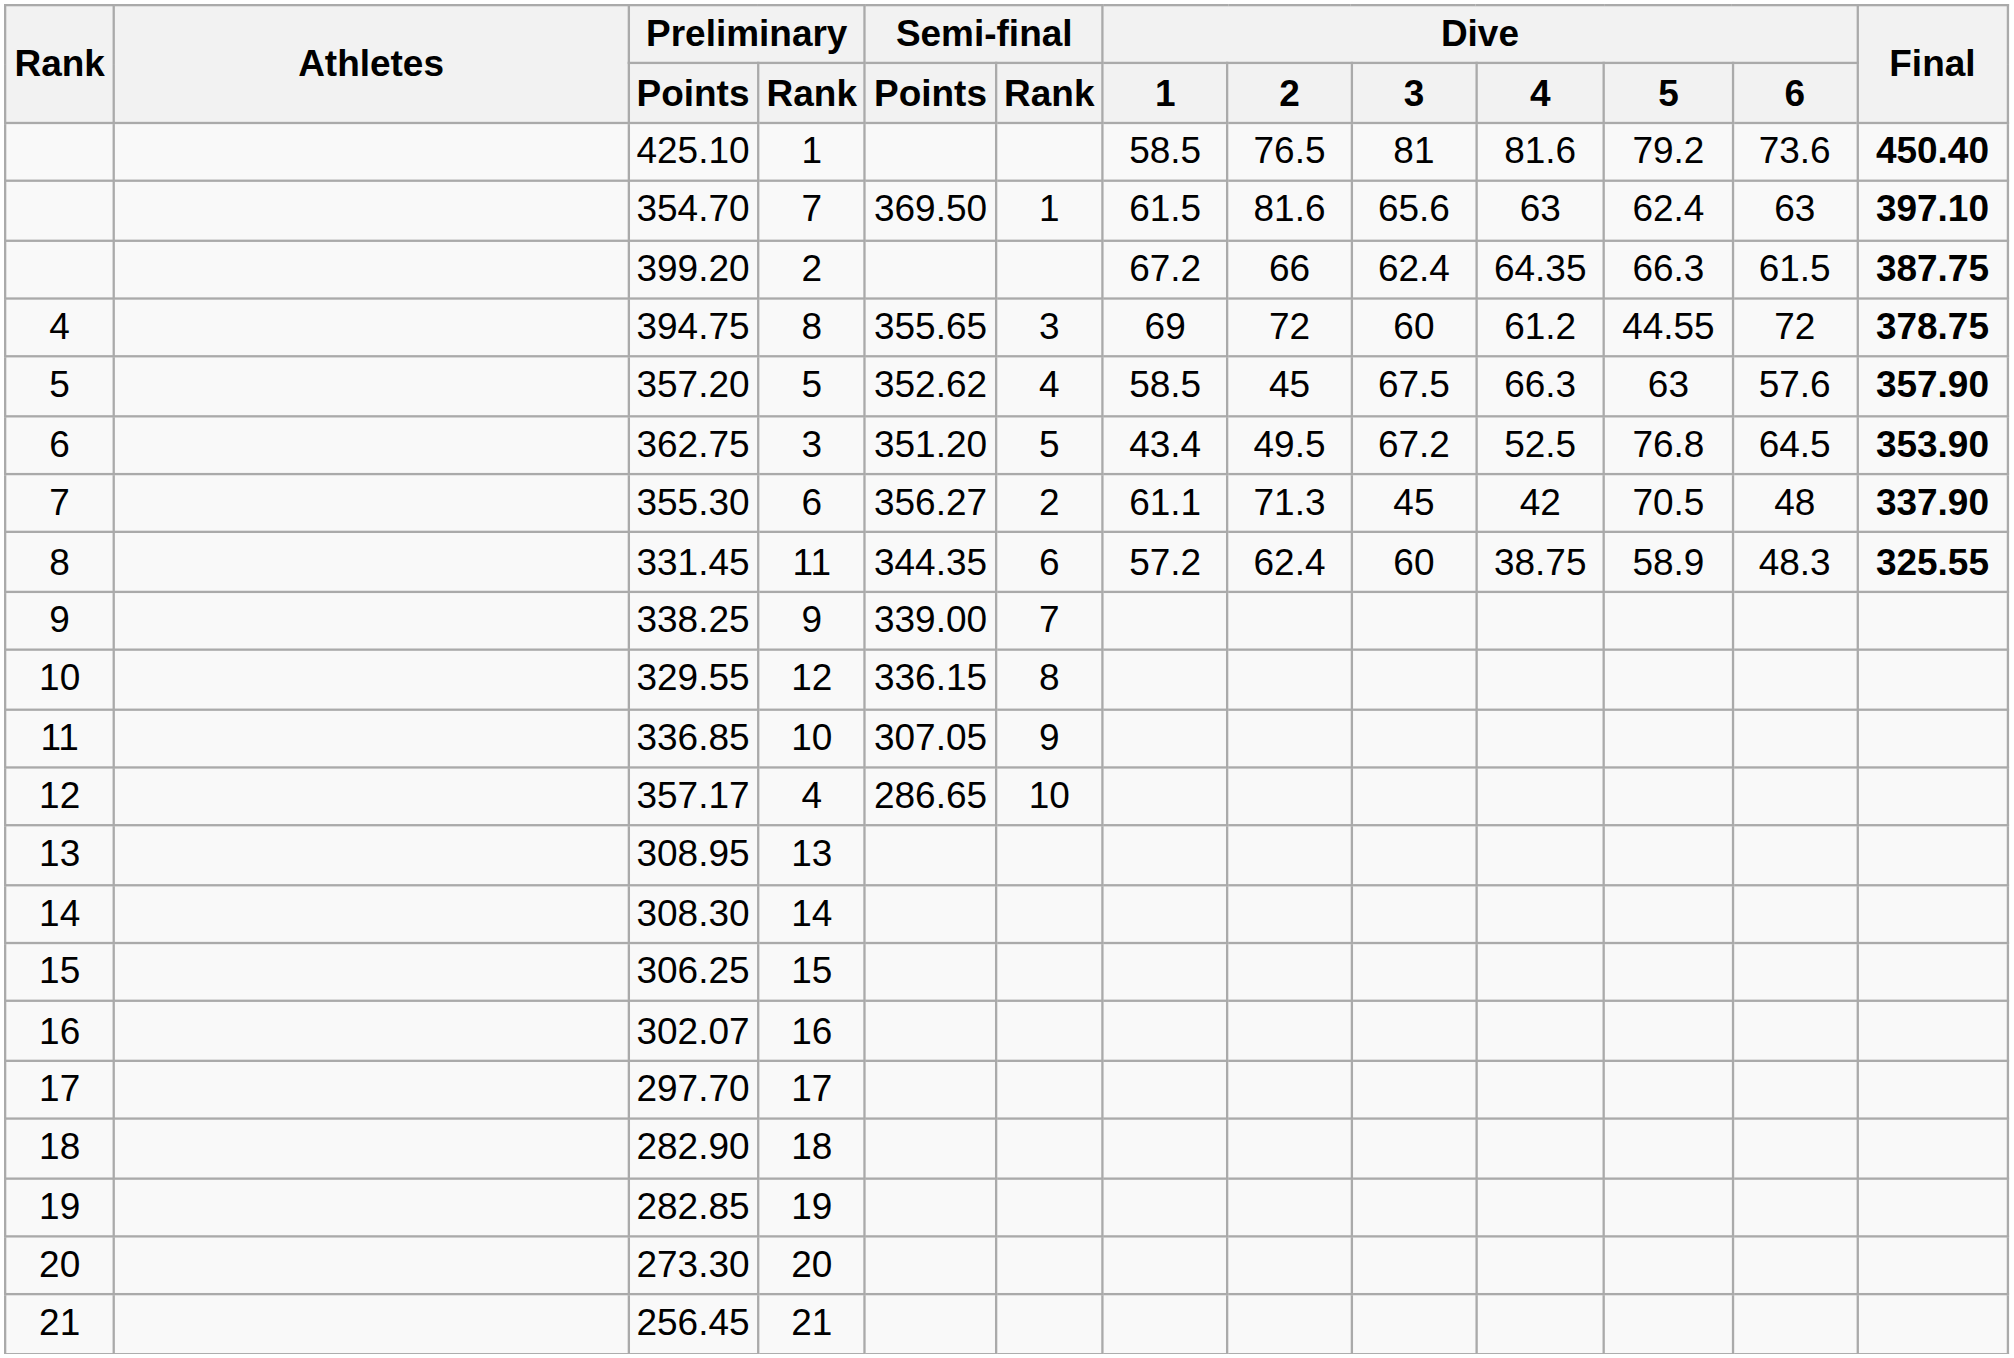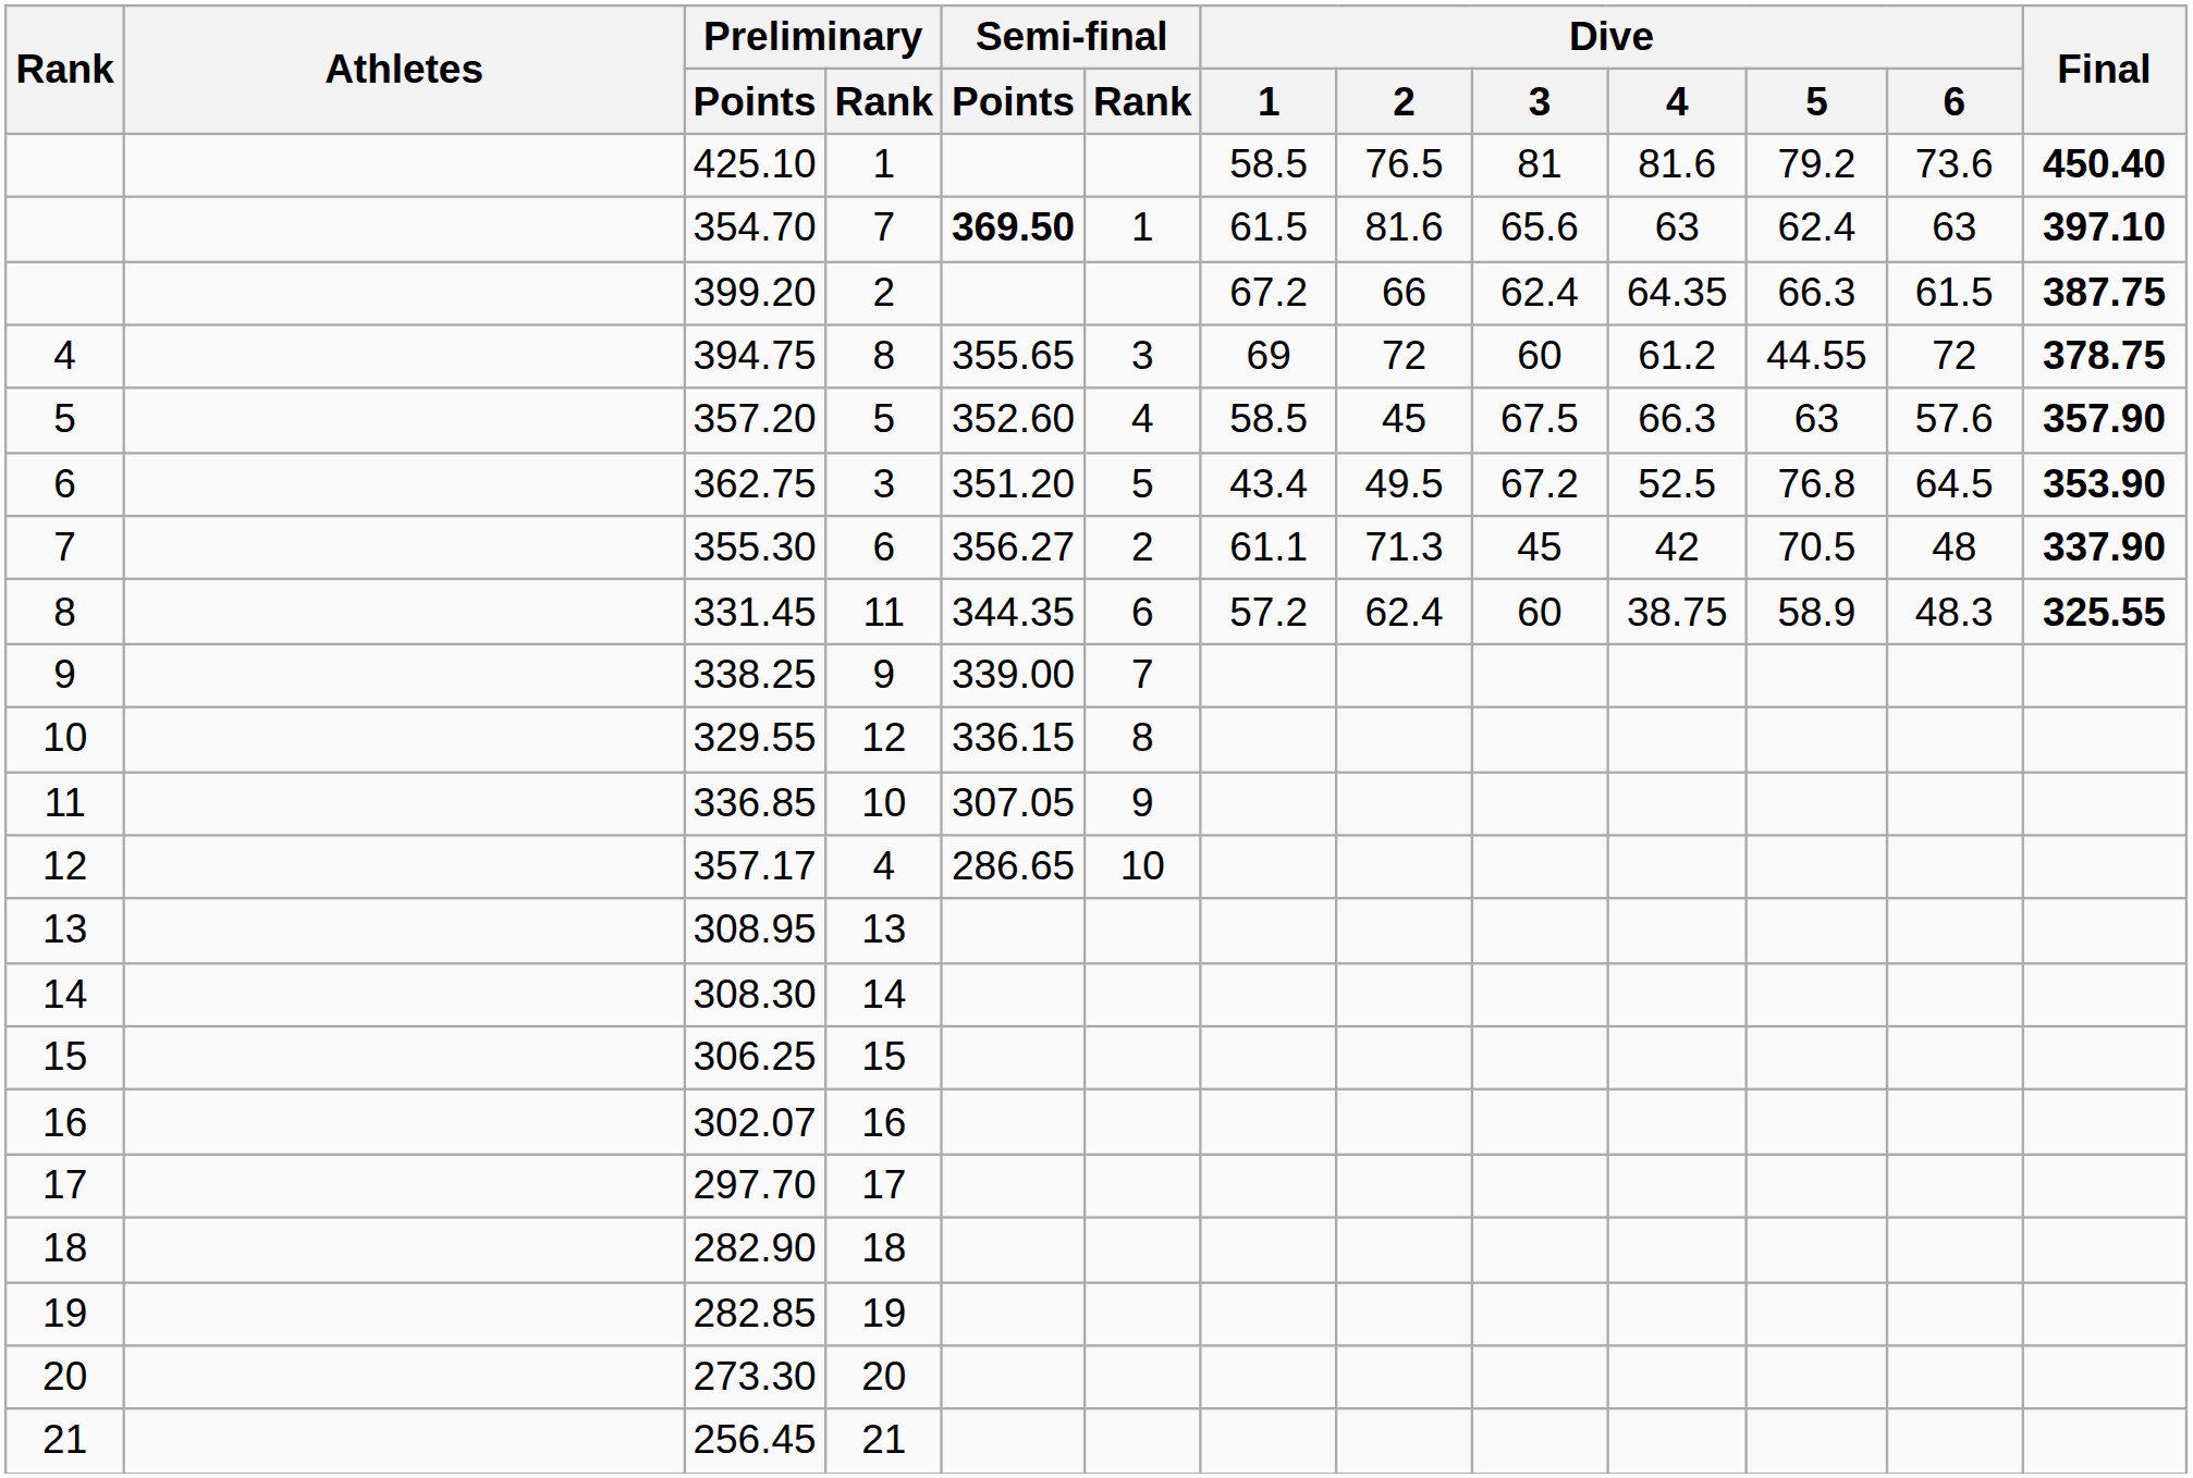row 4 | Semi-final / Points: normal -> bold
row 7 | Semi-final / Points: 352.62 -> 352.60
